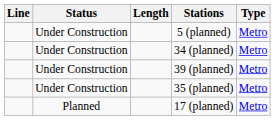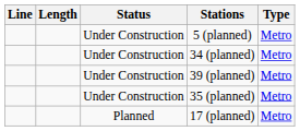columns swapped: Status <-> Length
